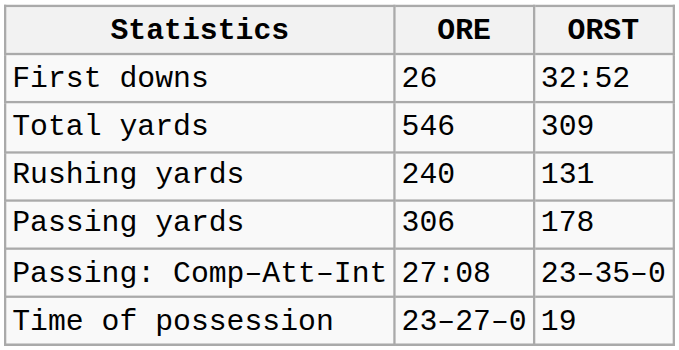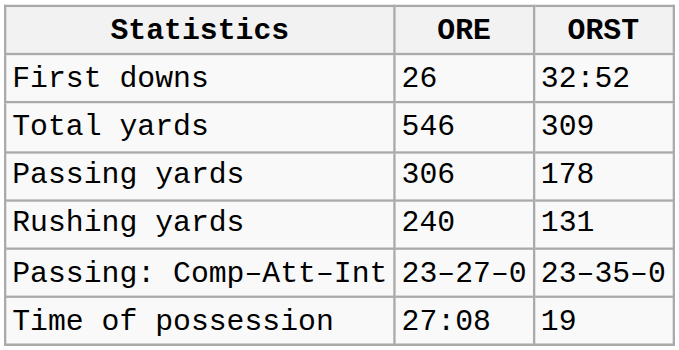rows swapped: Rushing yards <-> Passing yards
Passing: Comp–Att–Int | ORE: 27:08 -> 23–27–0
Time of possession | ORE: 23–27–0 -> 27:08
